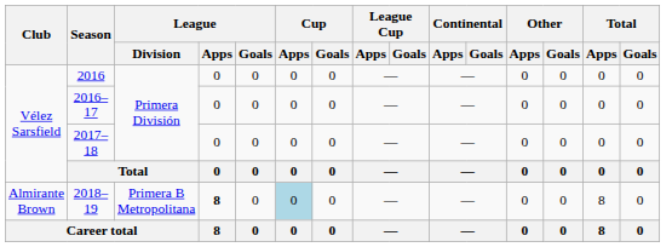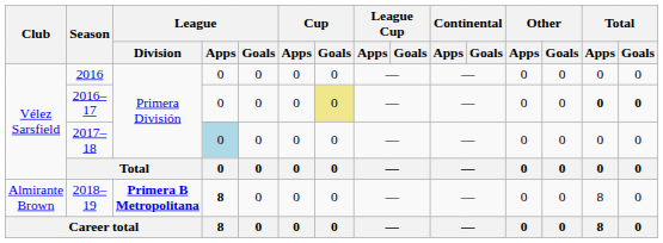2016–17 | Cup / Goals: no background -> khaki background
2016–17 | Total / Apps: normal -> bold
2016–17 | Total / Goals: normal -> bold
2017–18 | League / Apps: no background -> lightblue background
2018–19 | League / Division: normal -> bold
2018–19 | Cup / Apps: lightblue background -> no background
